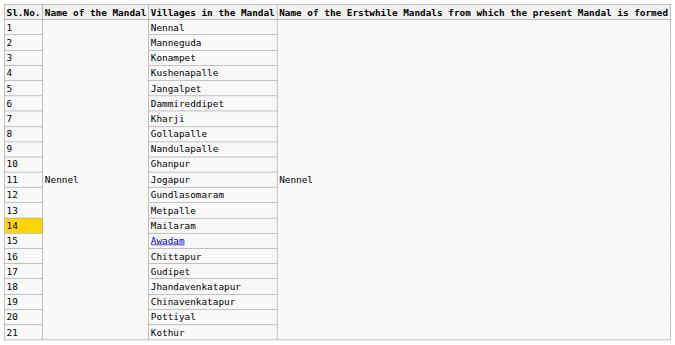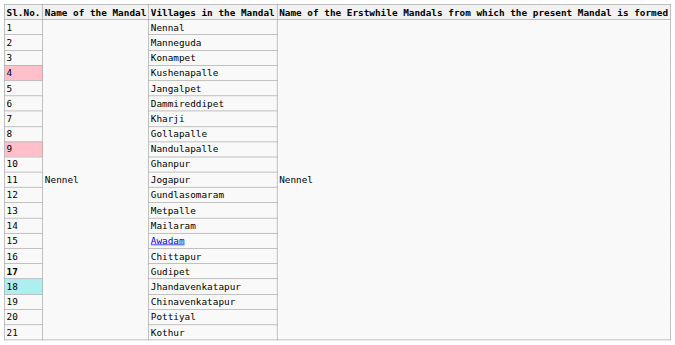Kushenapalle | Sl.No.: no background -> pink background
Nandulapalle | Sl.No.: no background -> pink background
Mailaram | Sl.No.: gold background -> no background
Gudipet | Sl.No.: normal -> bold
Jhandavenkatapur | Sl.No.: no background -> paleturquoise background
